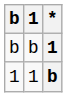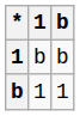columns swapped: * <-> b
